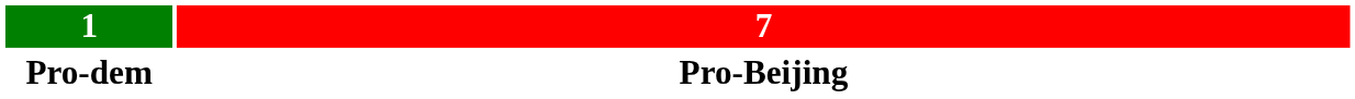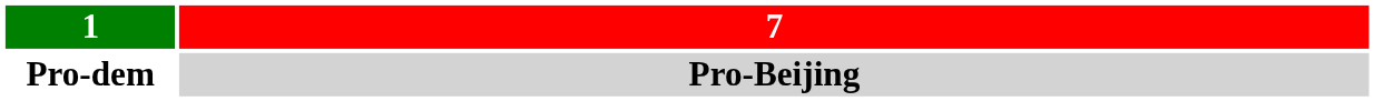Pro-dem | 7: no background -> lightgrey background
